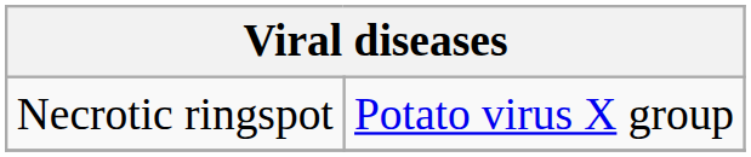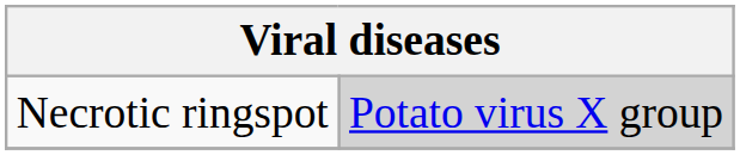Necrotic ringspot | column 2: no background -> lightgrey background
